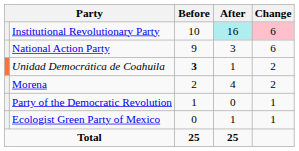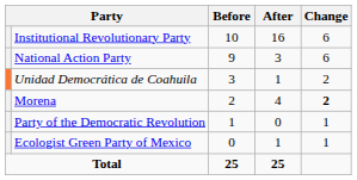Institutional Revolutionary Party | After: paleturquoise background -> no background
Institutional Revolutionary Party | Change: pink background -> no background
Unidad Democrática de Coahuila | Before: bold -> normal
Morena | Change: normal -> bold
